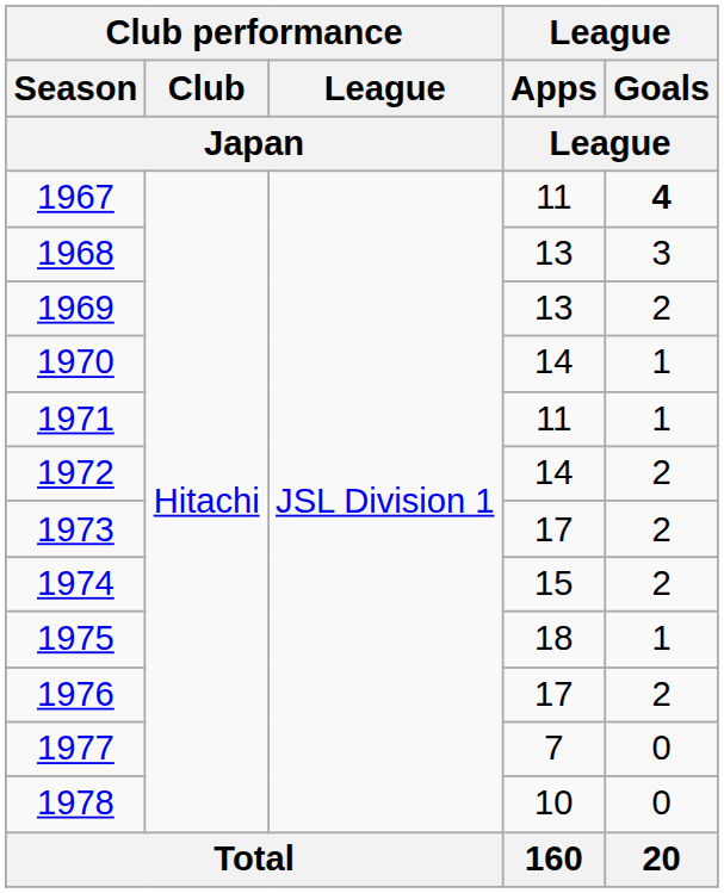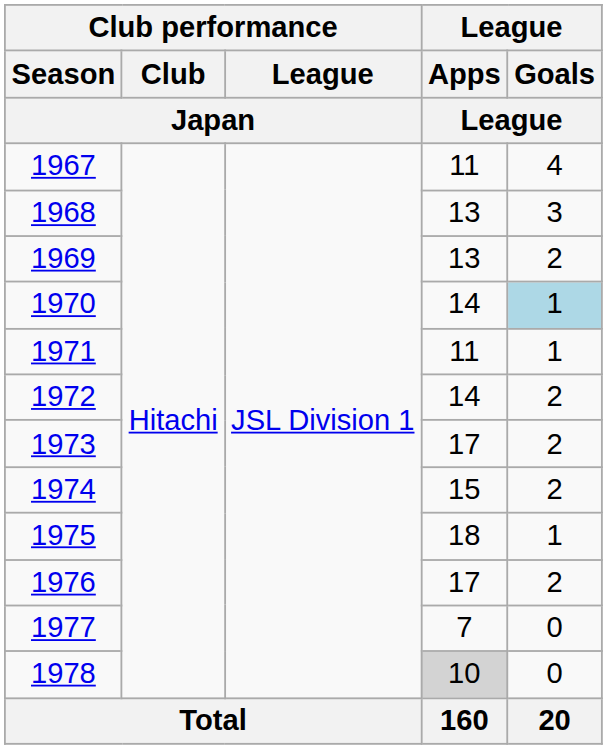1967 | League / Goals / League: bold -> normal
1970 | League / Goals / League: no background -> lightblue background
1978 | League / Apps / League: no background -> lightgrey background
